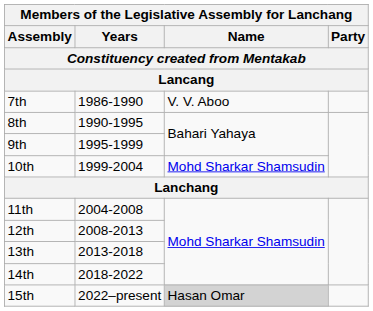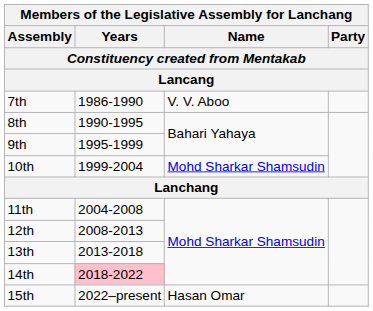14th | Years: no background -> pink background
15th | Name: lightgrey background -> no background
